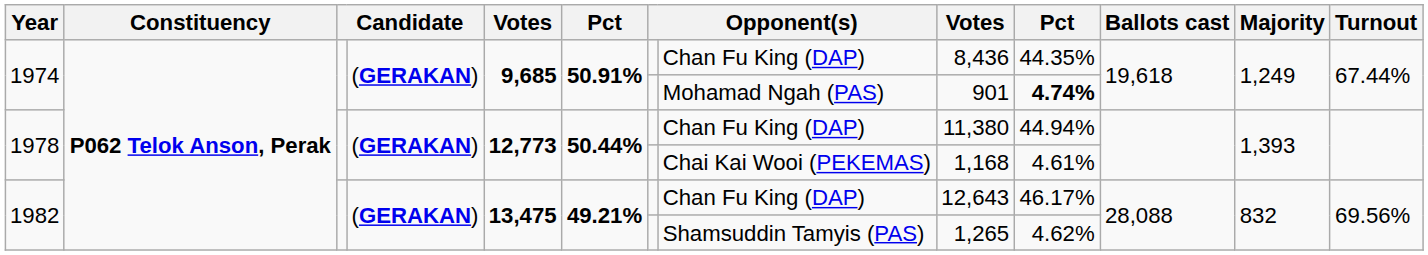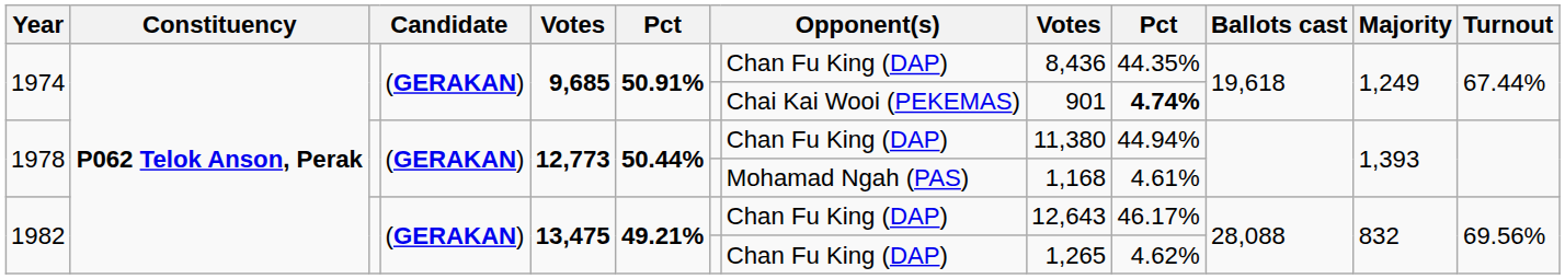row 3 | column 8: Mohamad Ngah (PAS) -> Chai Kai Wooi (PEKEMAS)
row 5 | column 8: Chai Kai Wooi (PEKEMAS) -> Mohamad Ngah (PAS)
row 7 | column 8: Shamsuddin Tamyis (PAS) -> Chan Fu King (DAP)
